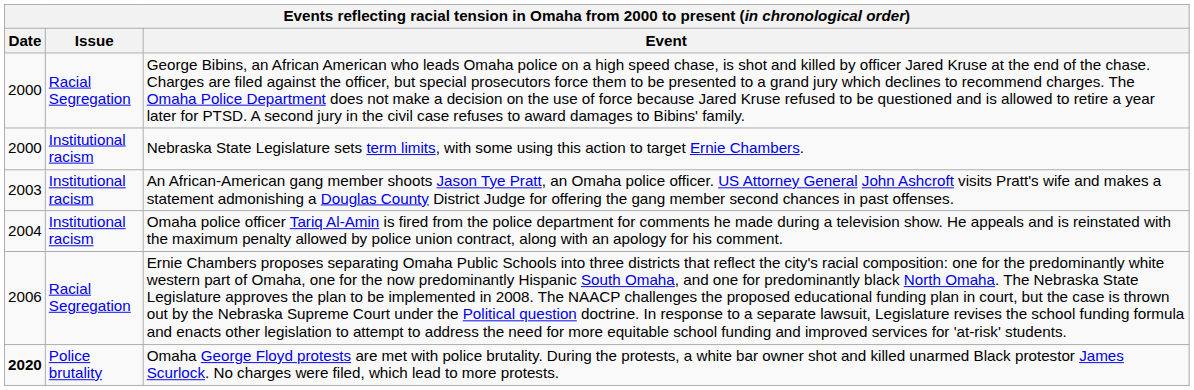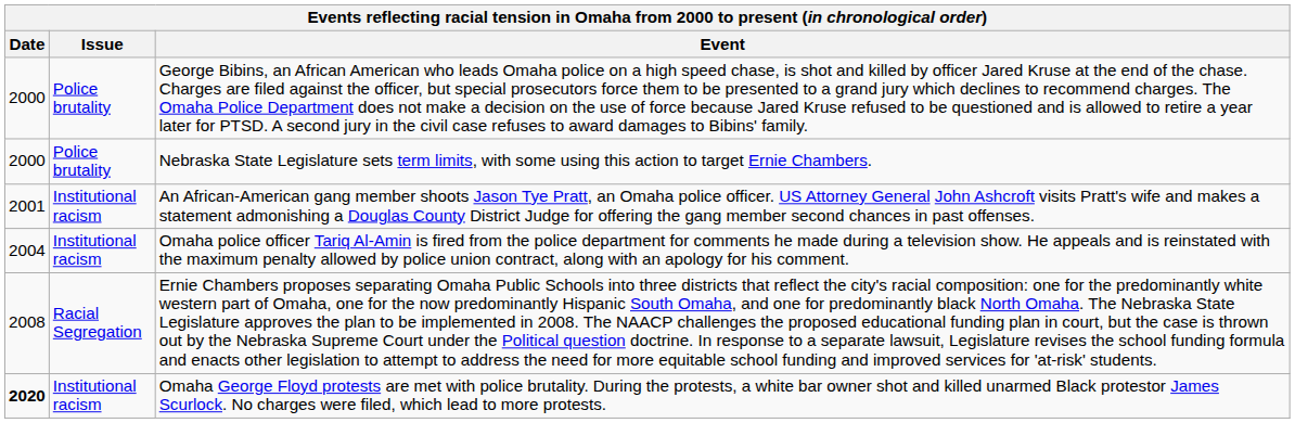row 3 | Issue: Racial Segregation -> Police brutality
row 4 | Issue: Institutional racism -> Police brutality
row 5 | Date: 2003 -> 2001
row 7 | Date: 2006 -> 2008
row 8 | Issue: Police brutality -> Institutional racism
